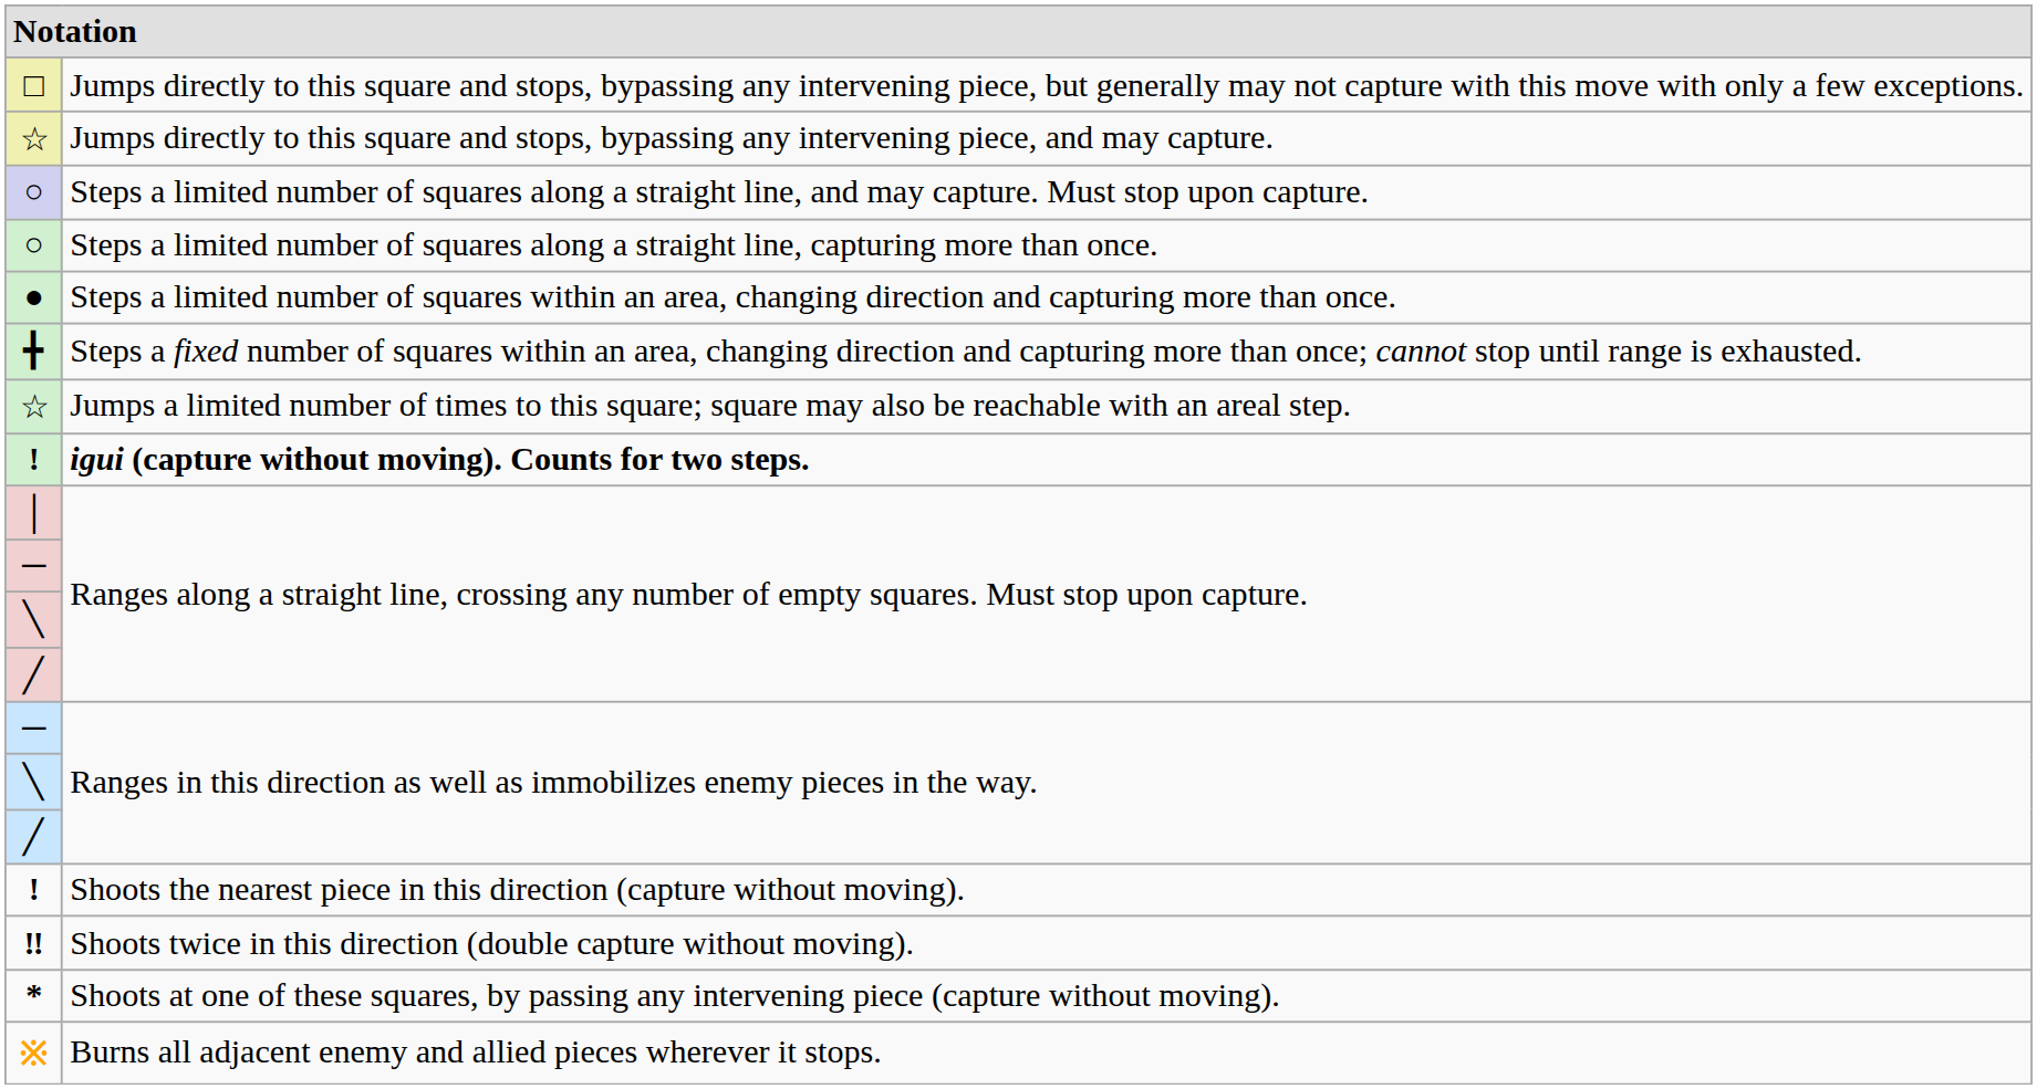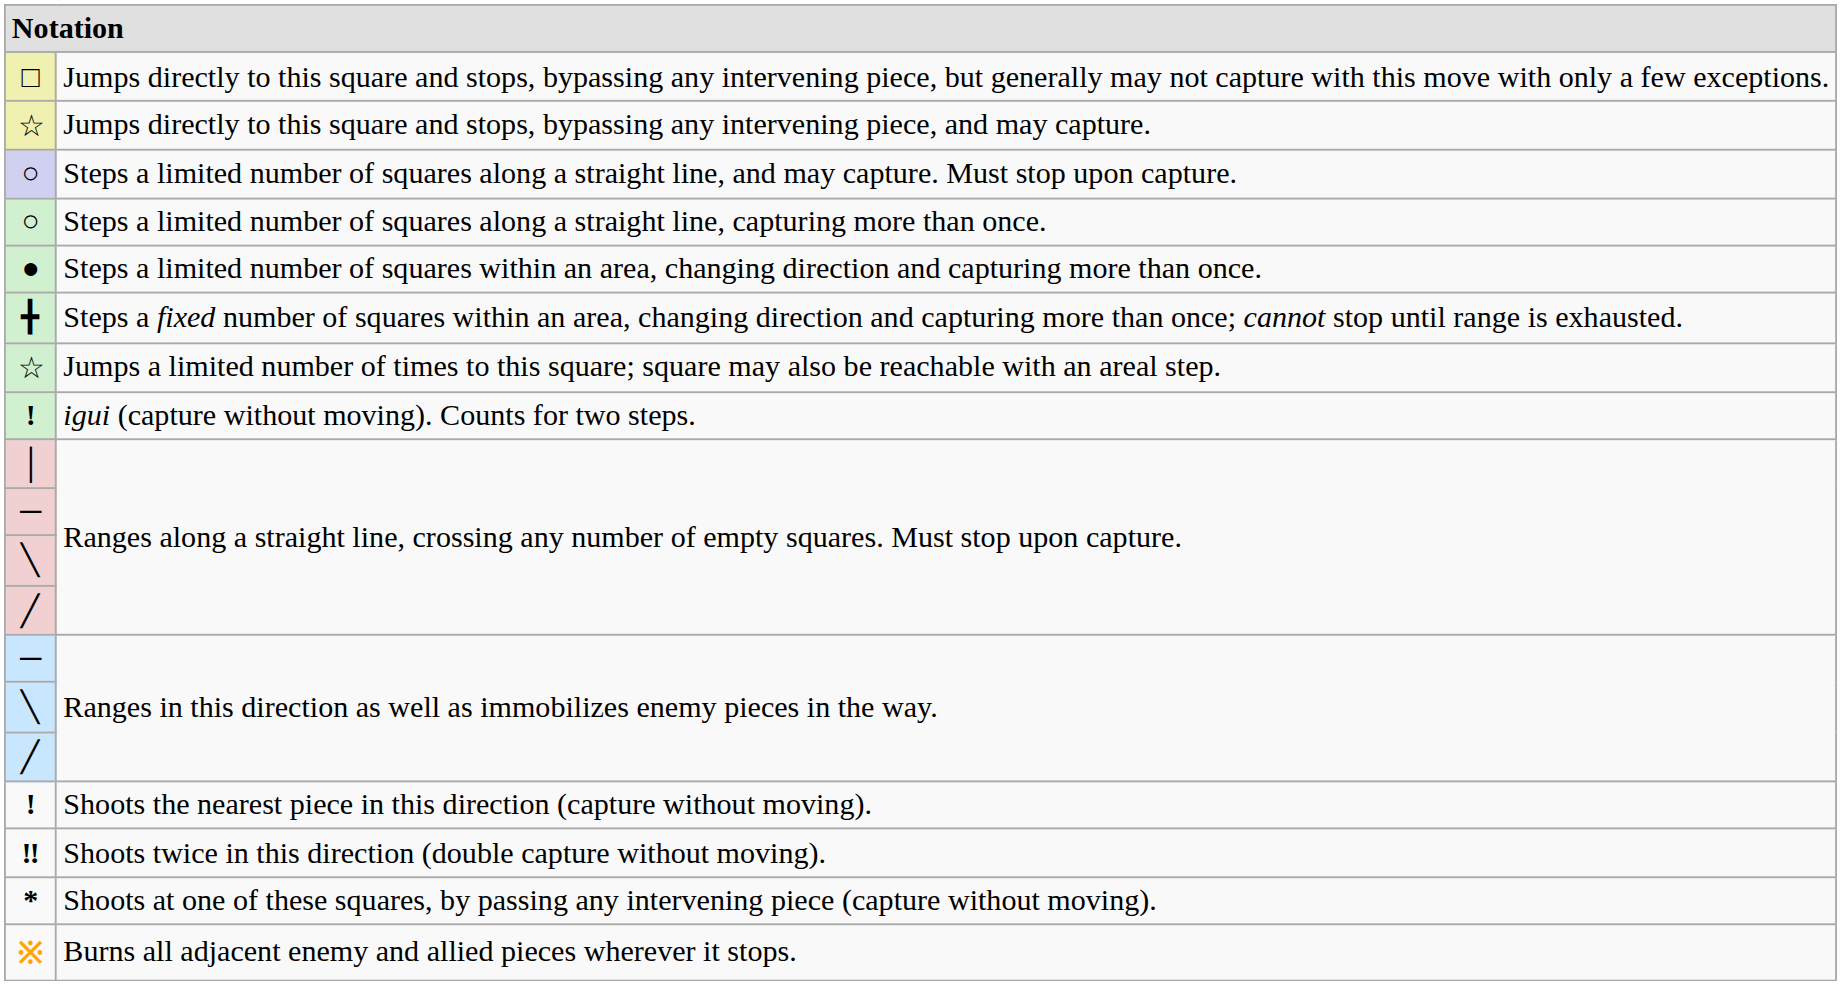row 9 | column 2: bold -> normal
